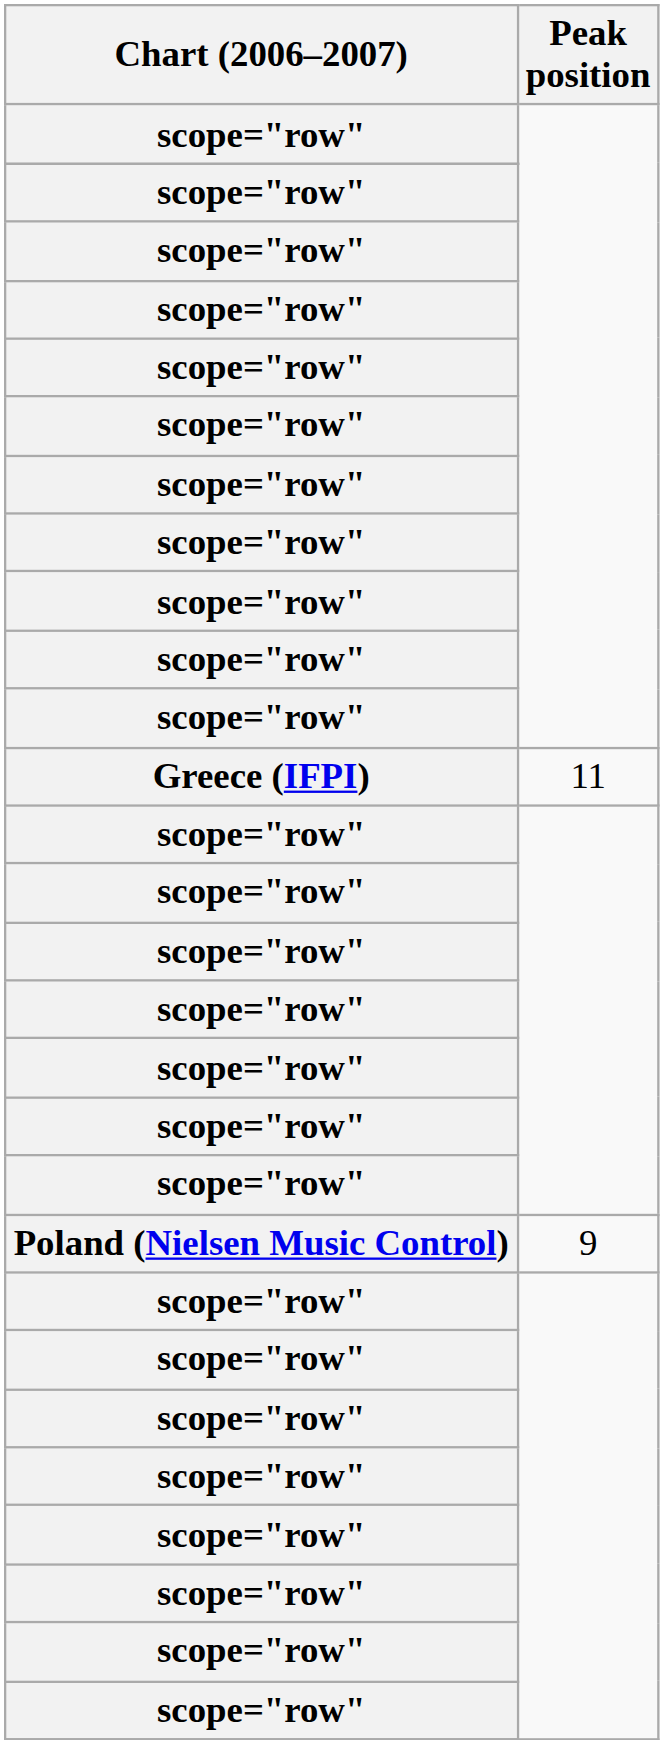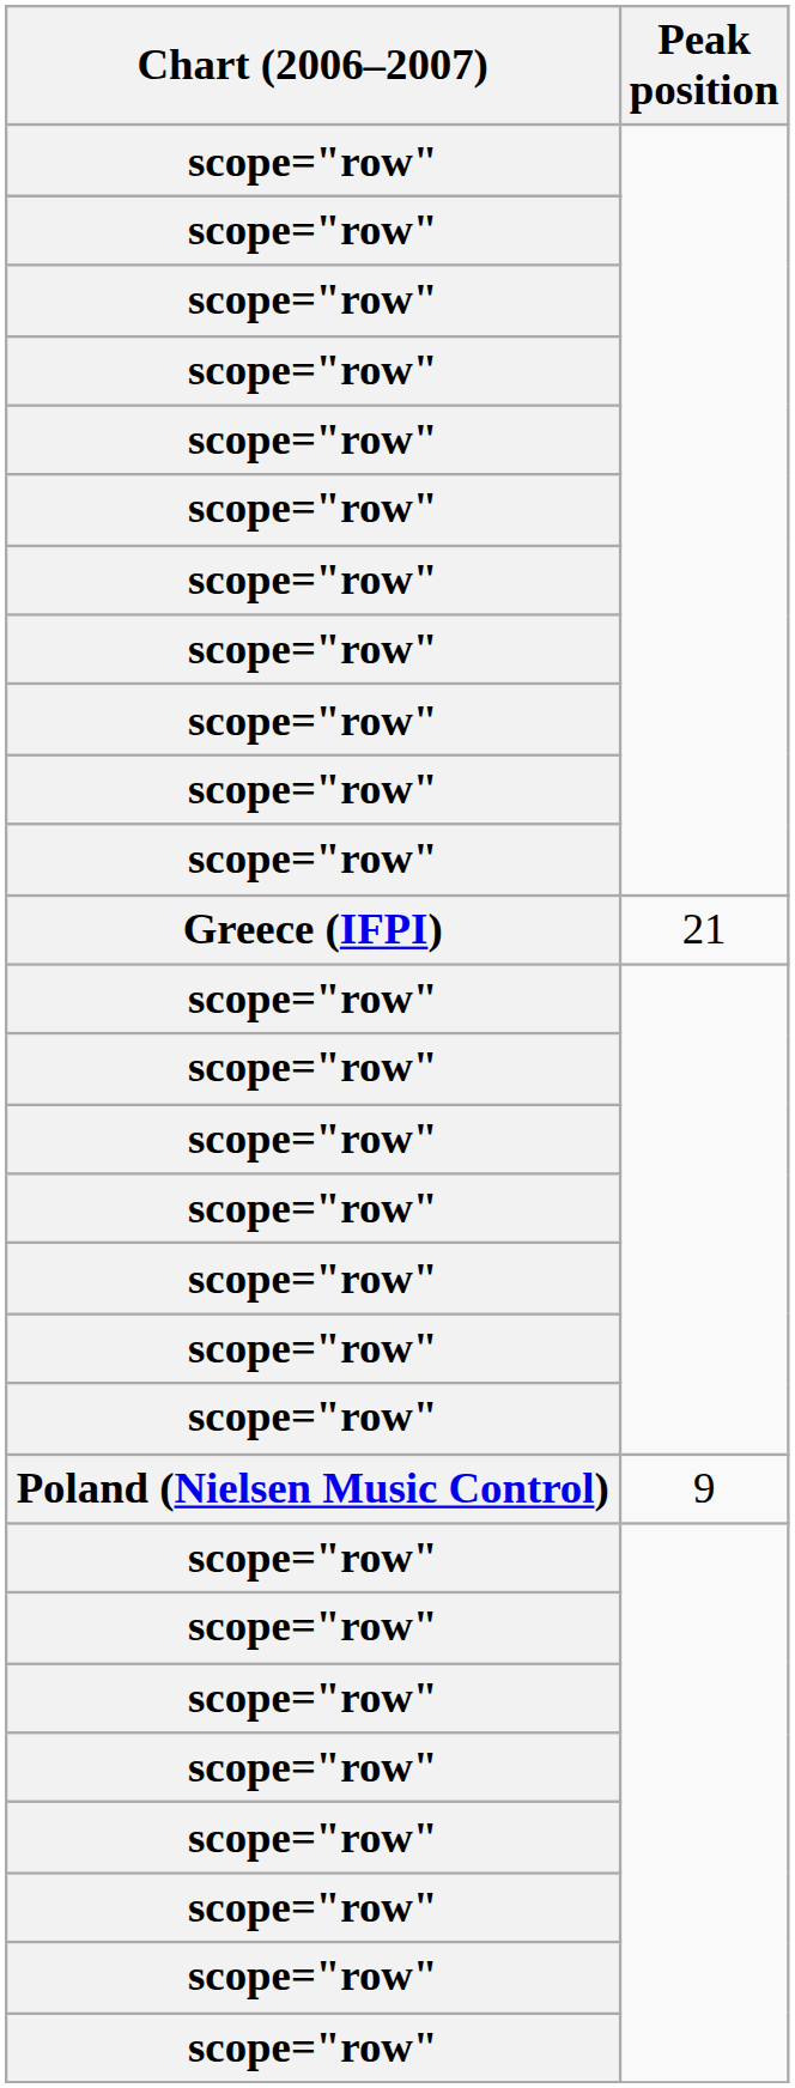Greece (IFPI) | Peak position: 11 -> 21
